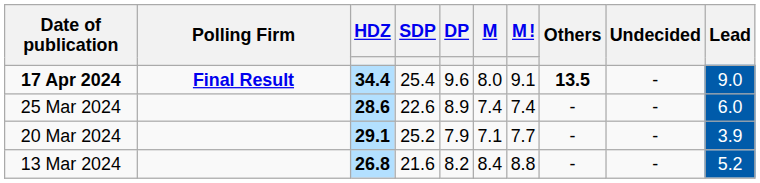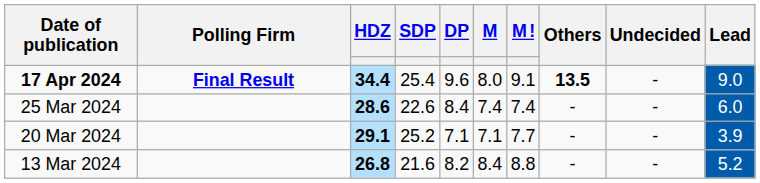25 Mar 2024 | DP: 8.9 -> 8.4
20 Mar 2024 | DP: 7.9 -> 7.1
